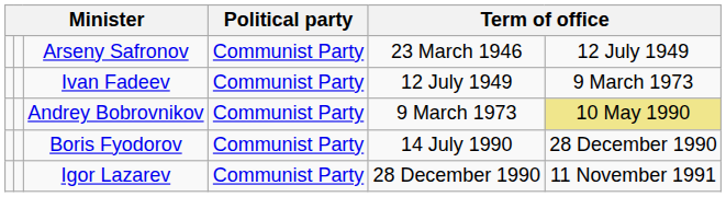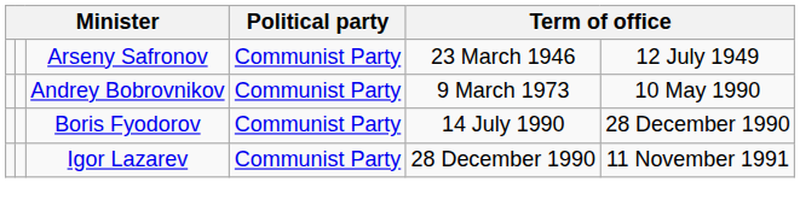- row: Ivan Fadeev | Communist Party | 12 July 1949 | 9 March 1973
Andrey Bobrovnikov | column 6: khaki background -> no background
